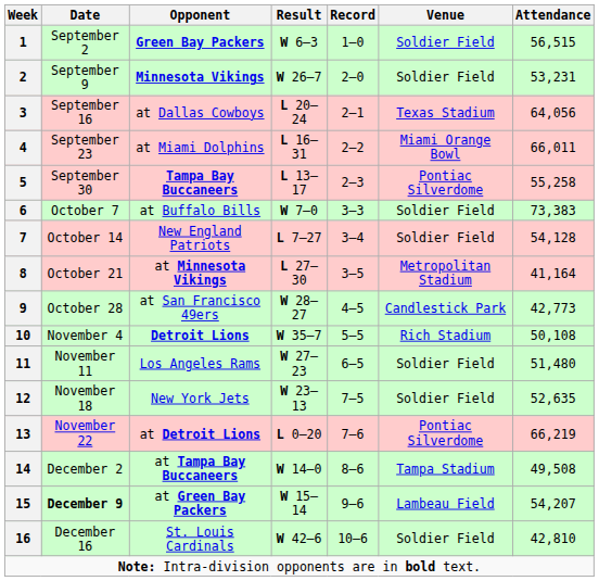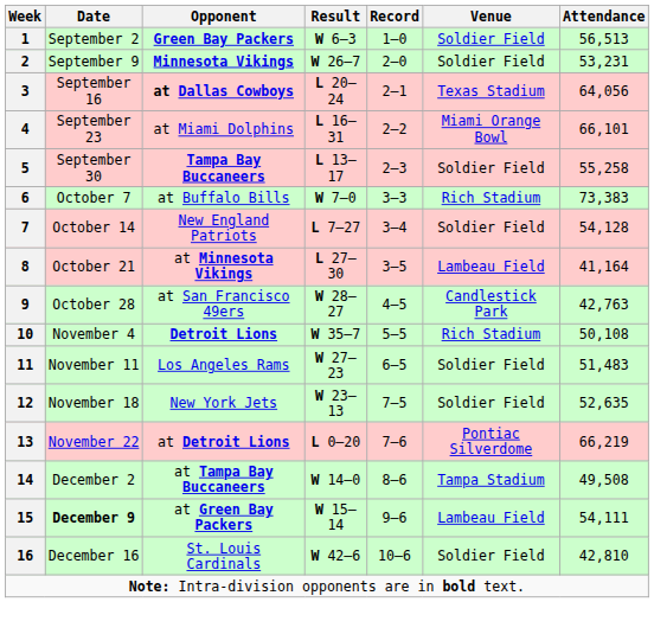1 | Attendance: 56,515 -> 56,513
3 | Opponent: normal -> bold
4 | Attendance: 66,011 -> 66,101
5 | Venue: Pontiac Silverdome -> Soldier Field
6 | Venue: Soldier Field -> Rich Stadium
8 | Venue: Metropolitan Stadium -> Lambeau Field
9 | Attendance: 42,773 -> 42,763
11 | Attendance: 51,480 -> 51,483
15 | Attendance: 54,207 -> 54,111
